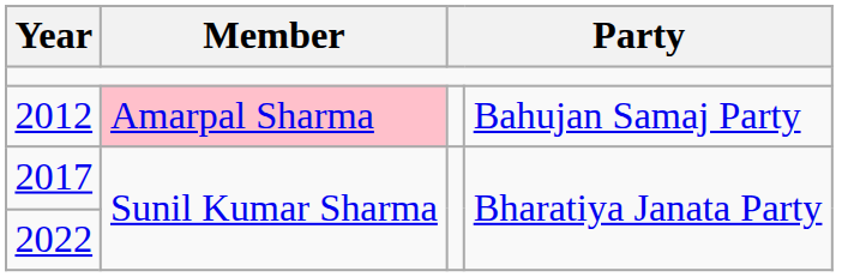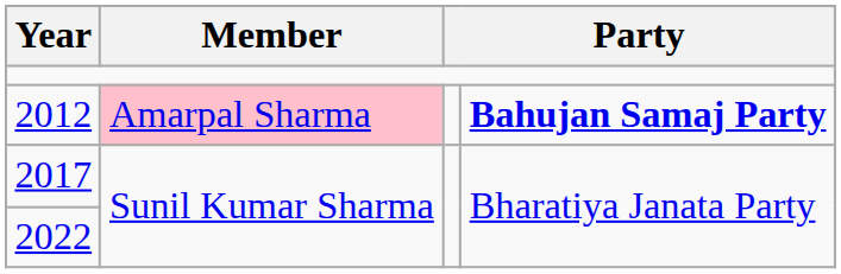2012 | column 4: normal -> bold
